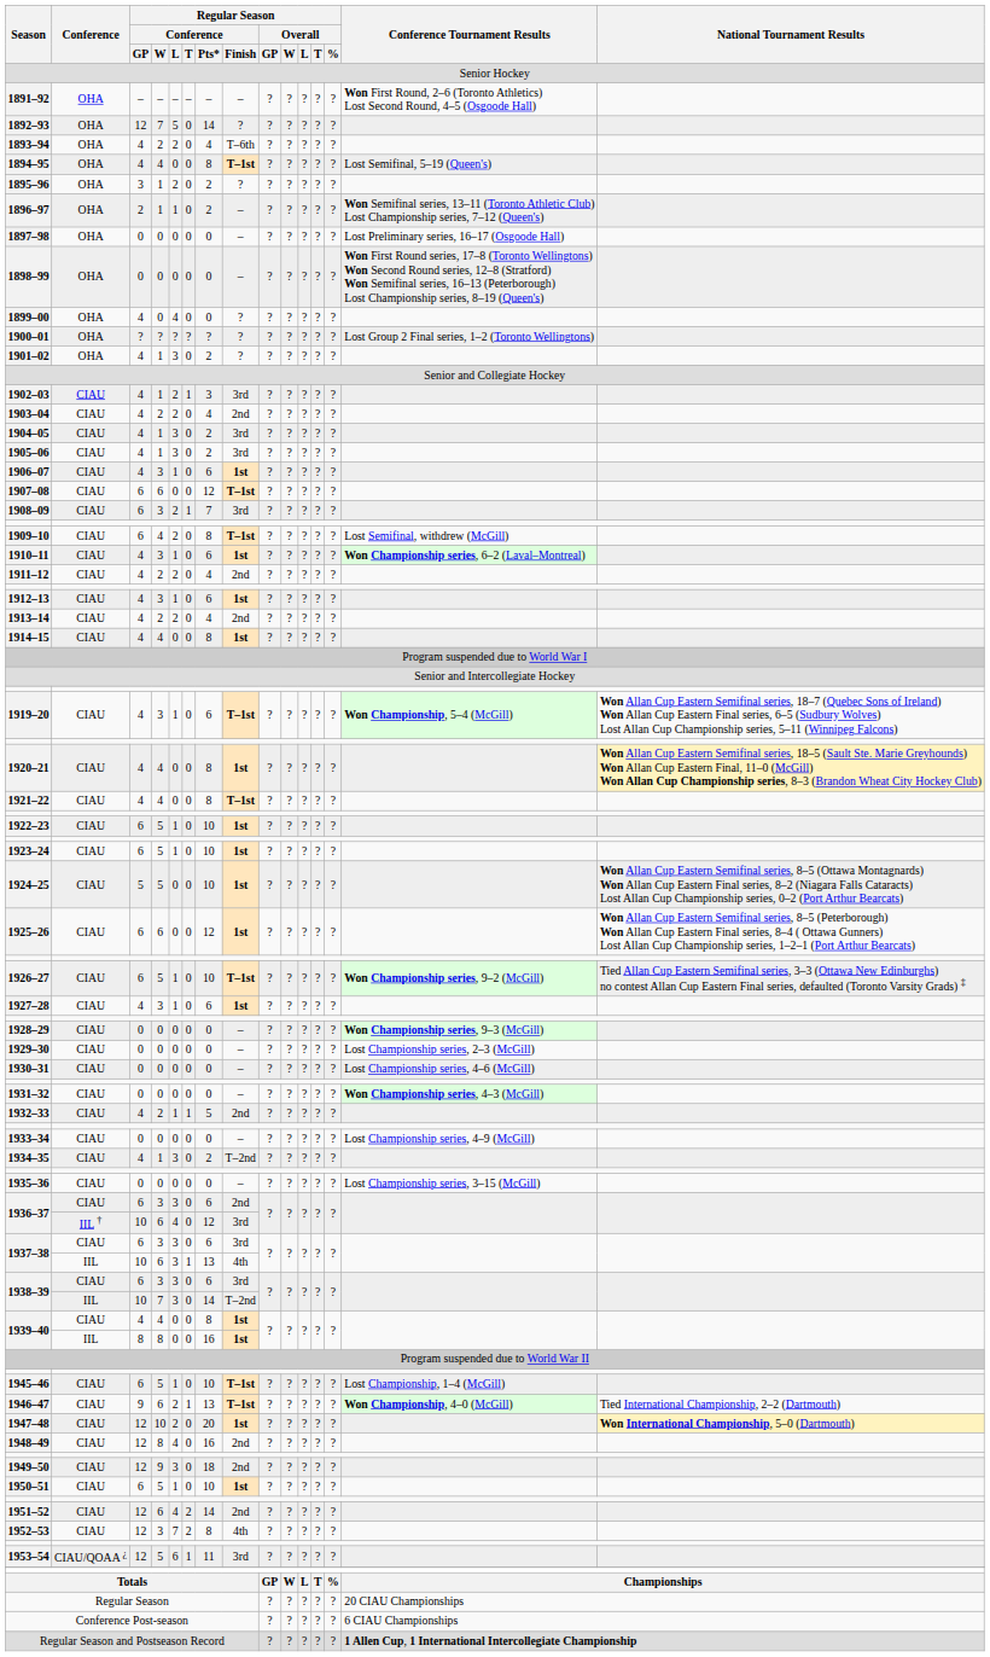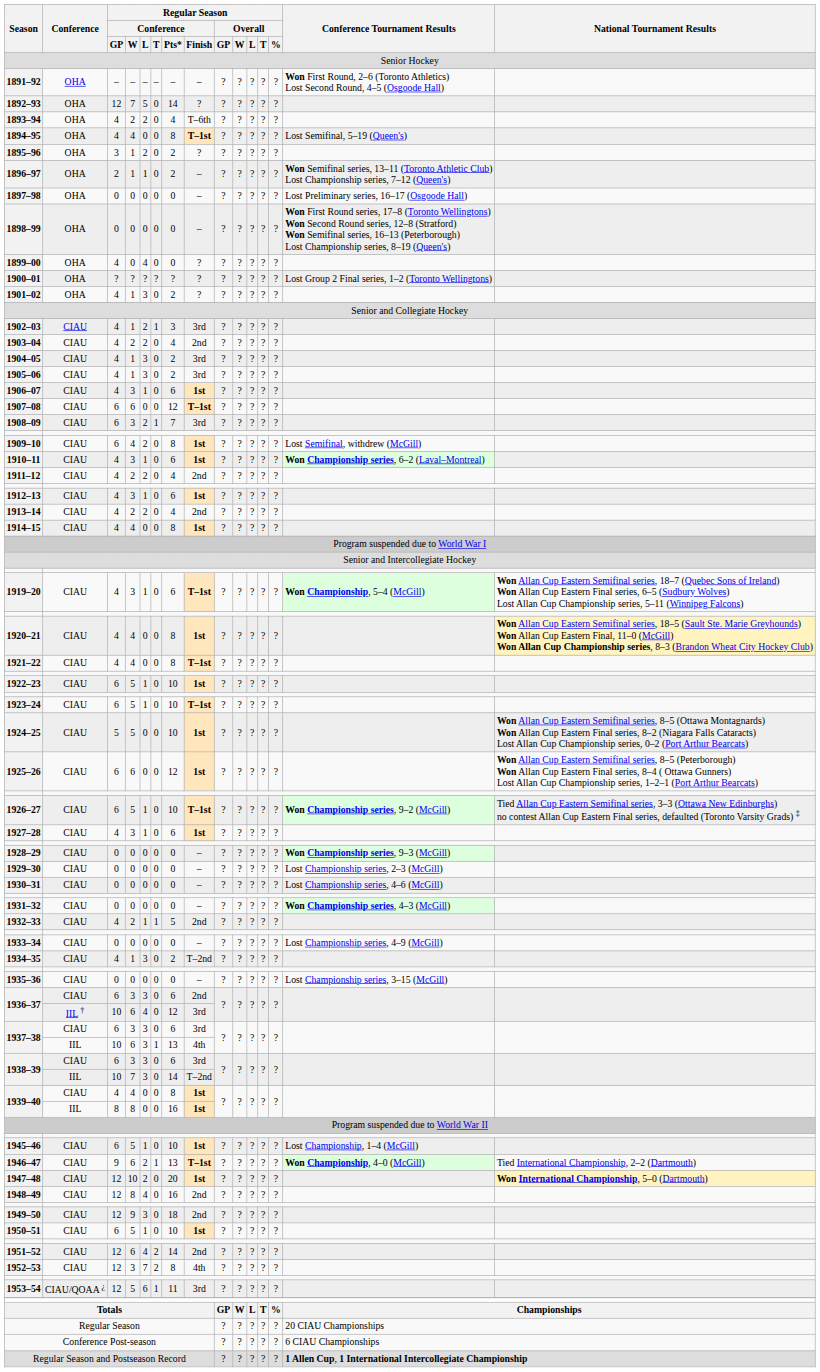1909–10 | Regular Season / Conference / Finish: T–1st -> 1st
1923–24 | Regular Season / Conference / Finish: 1st -> T–1st
1945–46 | Regular Season / Conference / Finish: T–1st -> 1st
